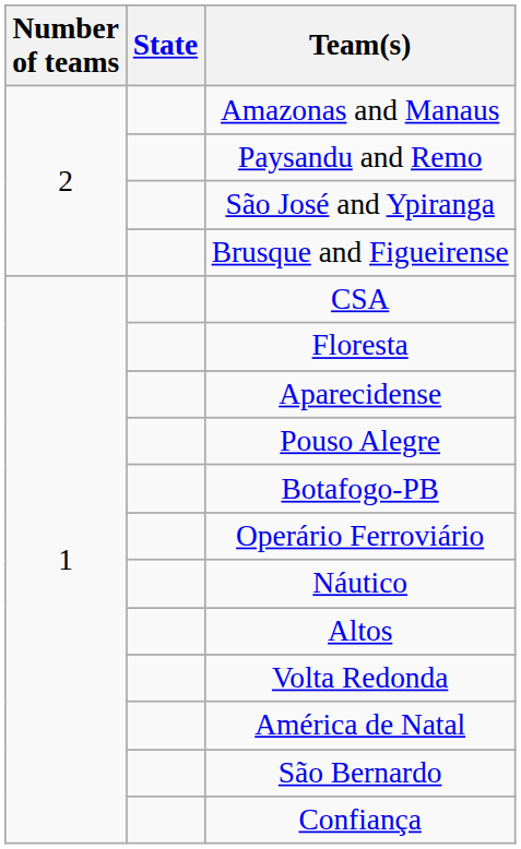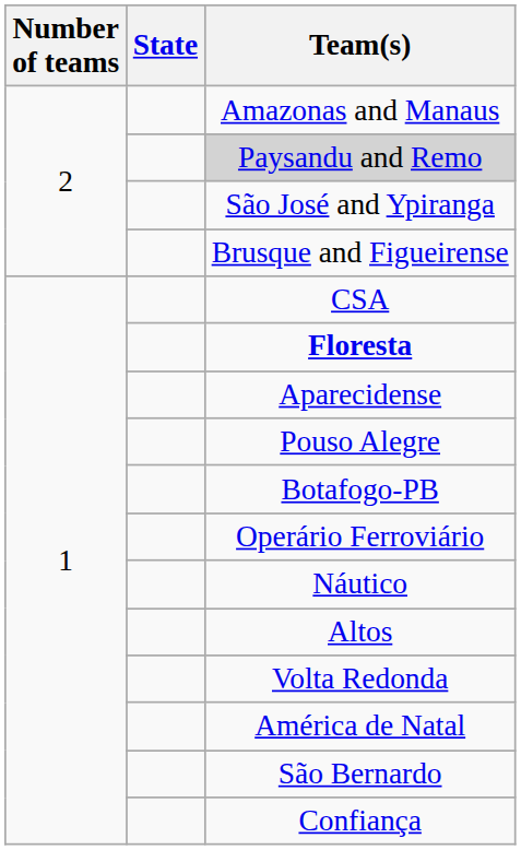Paysandu and Remo | Team(s): no background -> lightgrey background
Floresta | Team(s): normal -> bold
